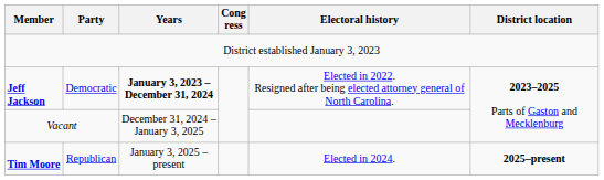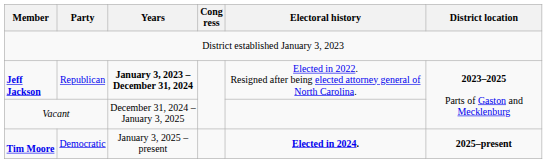Jeff Jackson | Party: Democratic -> Republican
Tim Moore | Party: Republican -> Democratic
Tim Moore | Electoral history: normal -> bold
